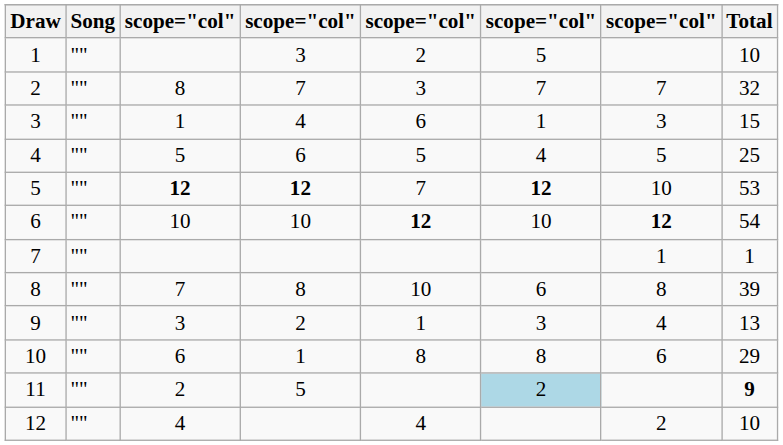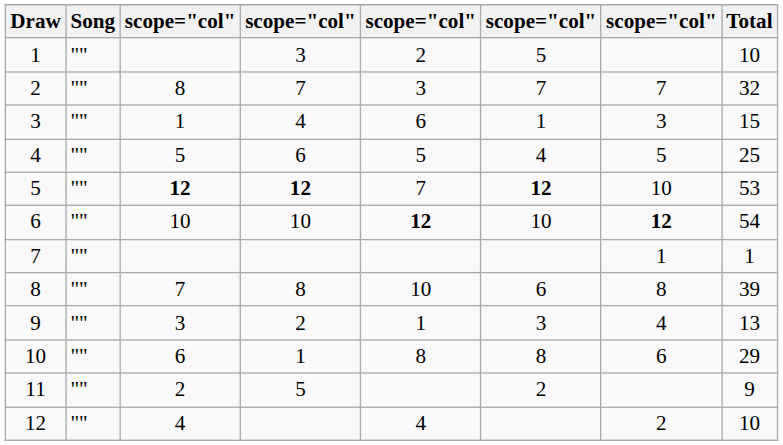11 | column 6: lightblue background -> no background
11 | Total: bold -> normal
